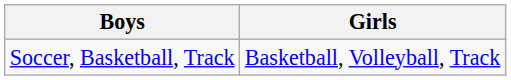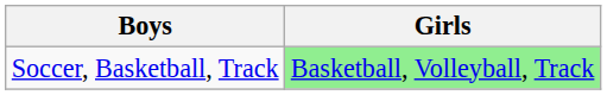Soccer, Basketball, Track | Girls: no background -> lightgreen background
